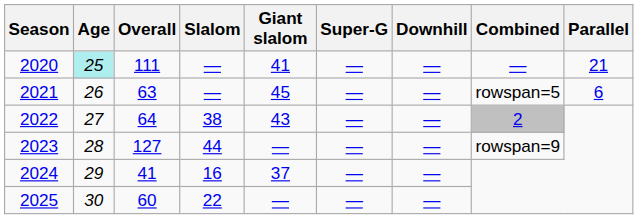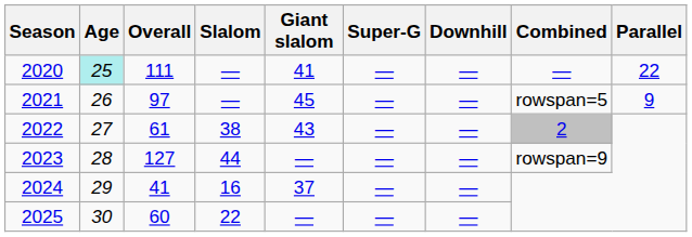2020 | Parallel: 21 -> 22
2021 | Overall: 63 -> 97
2021 | Parallel: 6 -> 9
2022 | Overall: 64 -> 61
